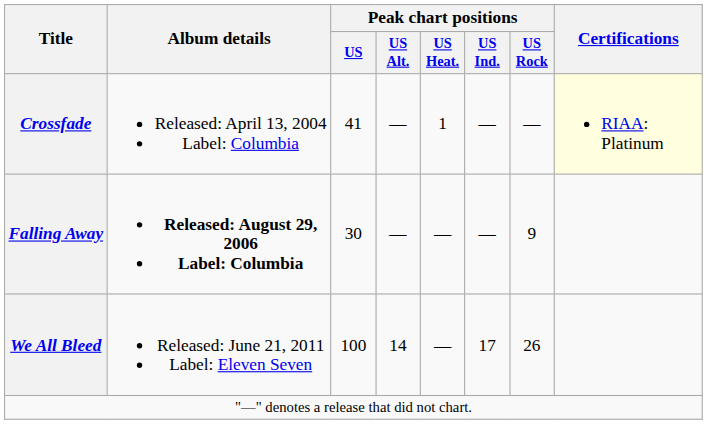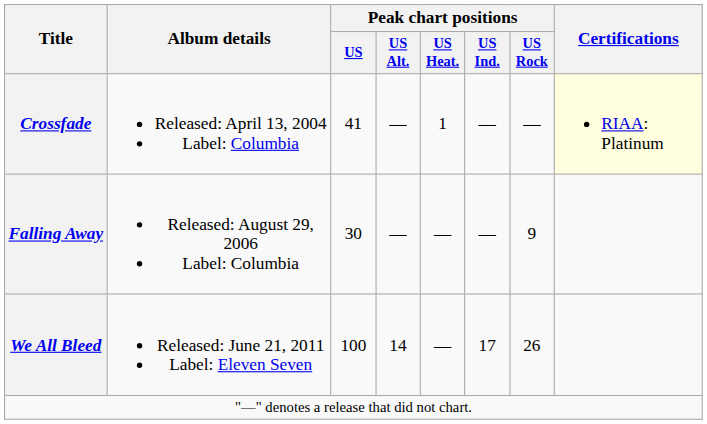Falling Away | Album details: bold -> normal
